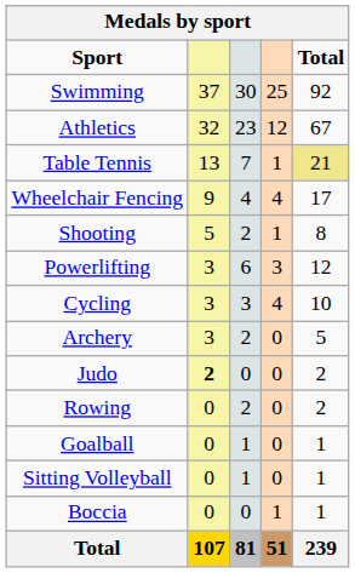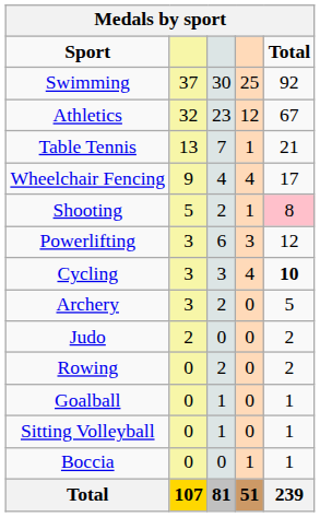Table Tennis | Total: khaki background -> no background
Shooting | Total: no background -> pink background
Cycling | Total: normal -> bold
Judo | column 2: bold -> normal
